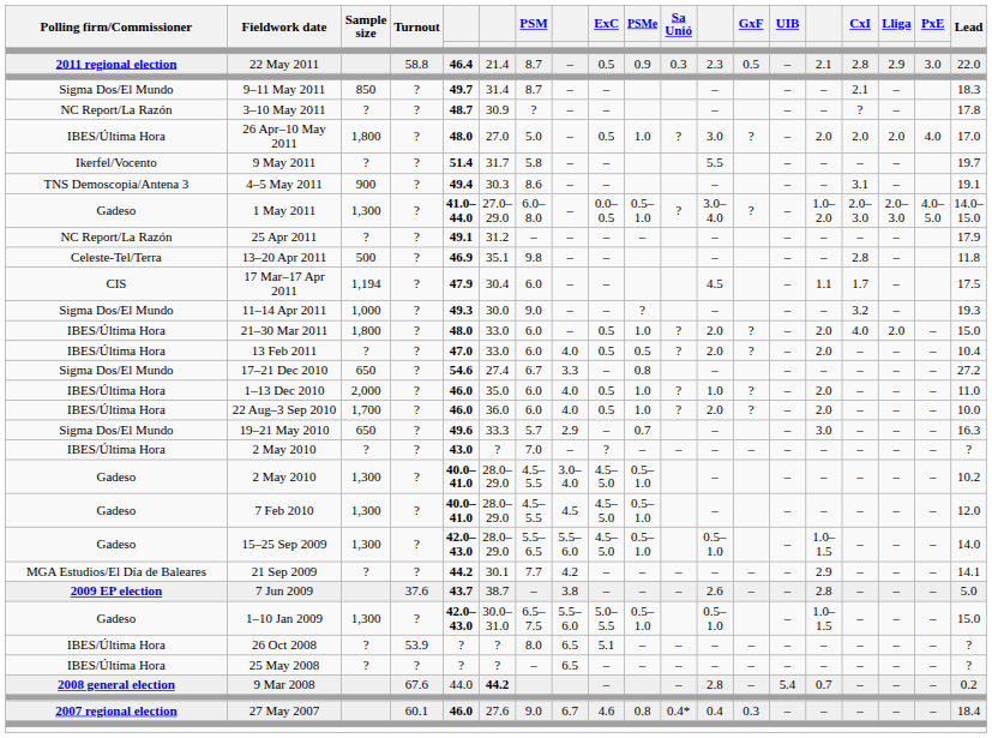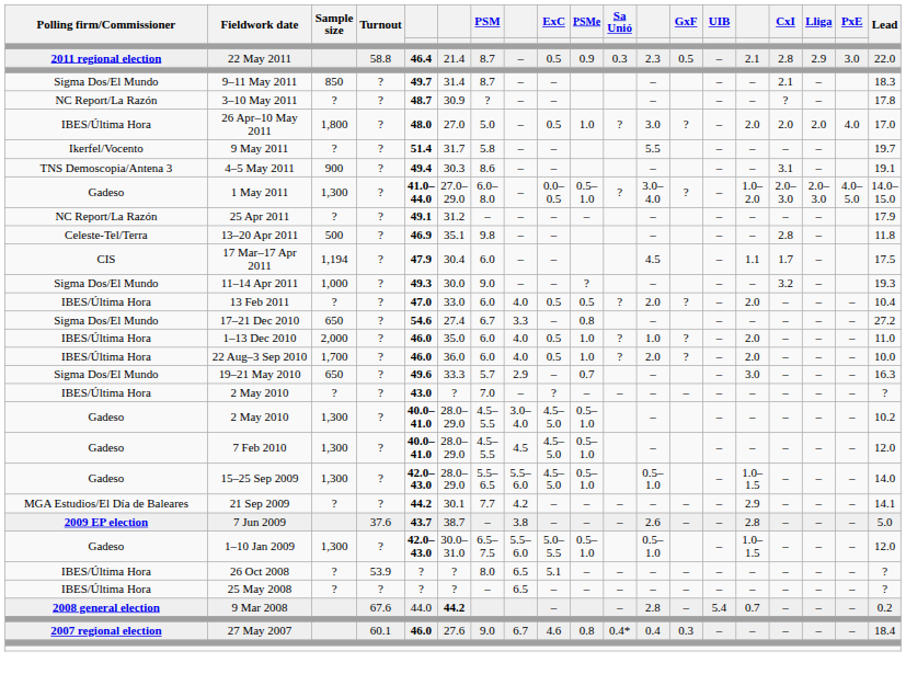- row: IBES/Última Hora | 21–30 Mar 2011 | 1,800 | ? | 48.0 | 33.0 | 6.0 | – | 0.5 | 1.0 | ? | 2.0 | ? | – | 2.0 | 4.0 | 2.0 | – | 15.0
1–10 Jan 2009 | Lead: 15.0 -> 12.0
